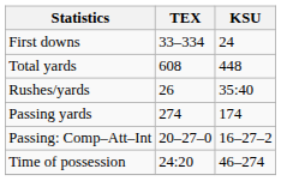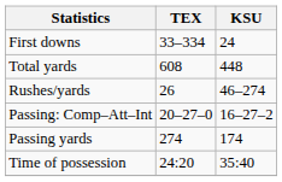Rushes/yards | KSU: 35:40 -> 46–274
rows swapped: Passing yards <-> Passing: Comp–Att–Int
Time of possession | KSU: 46–274 -> 35:40
